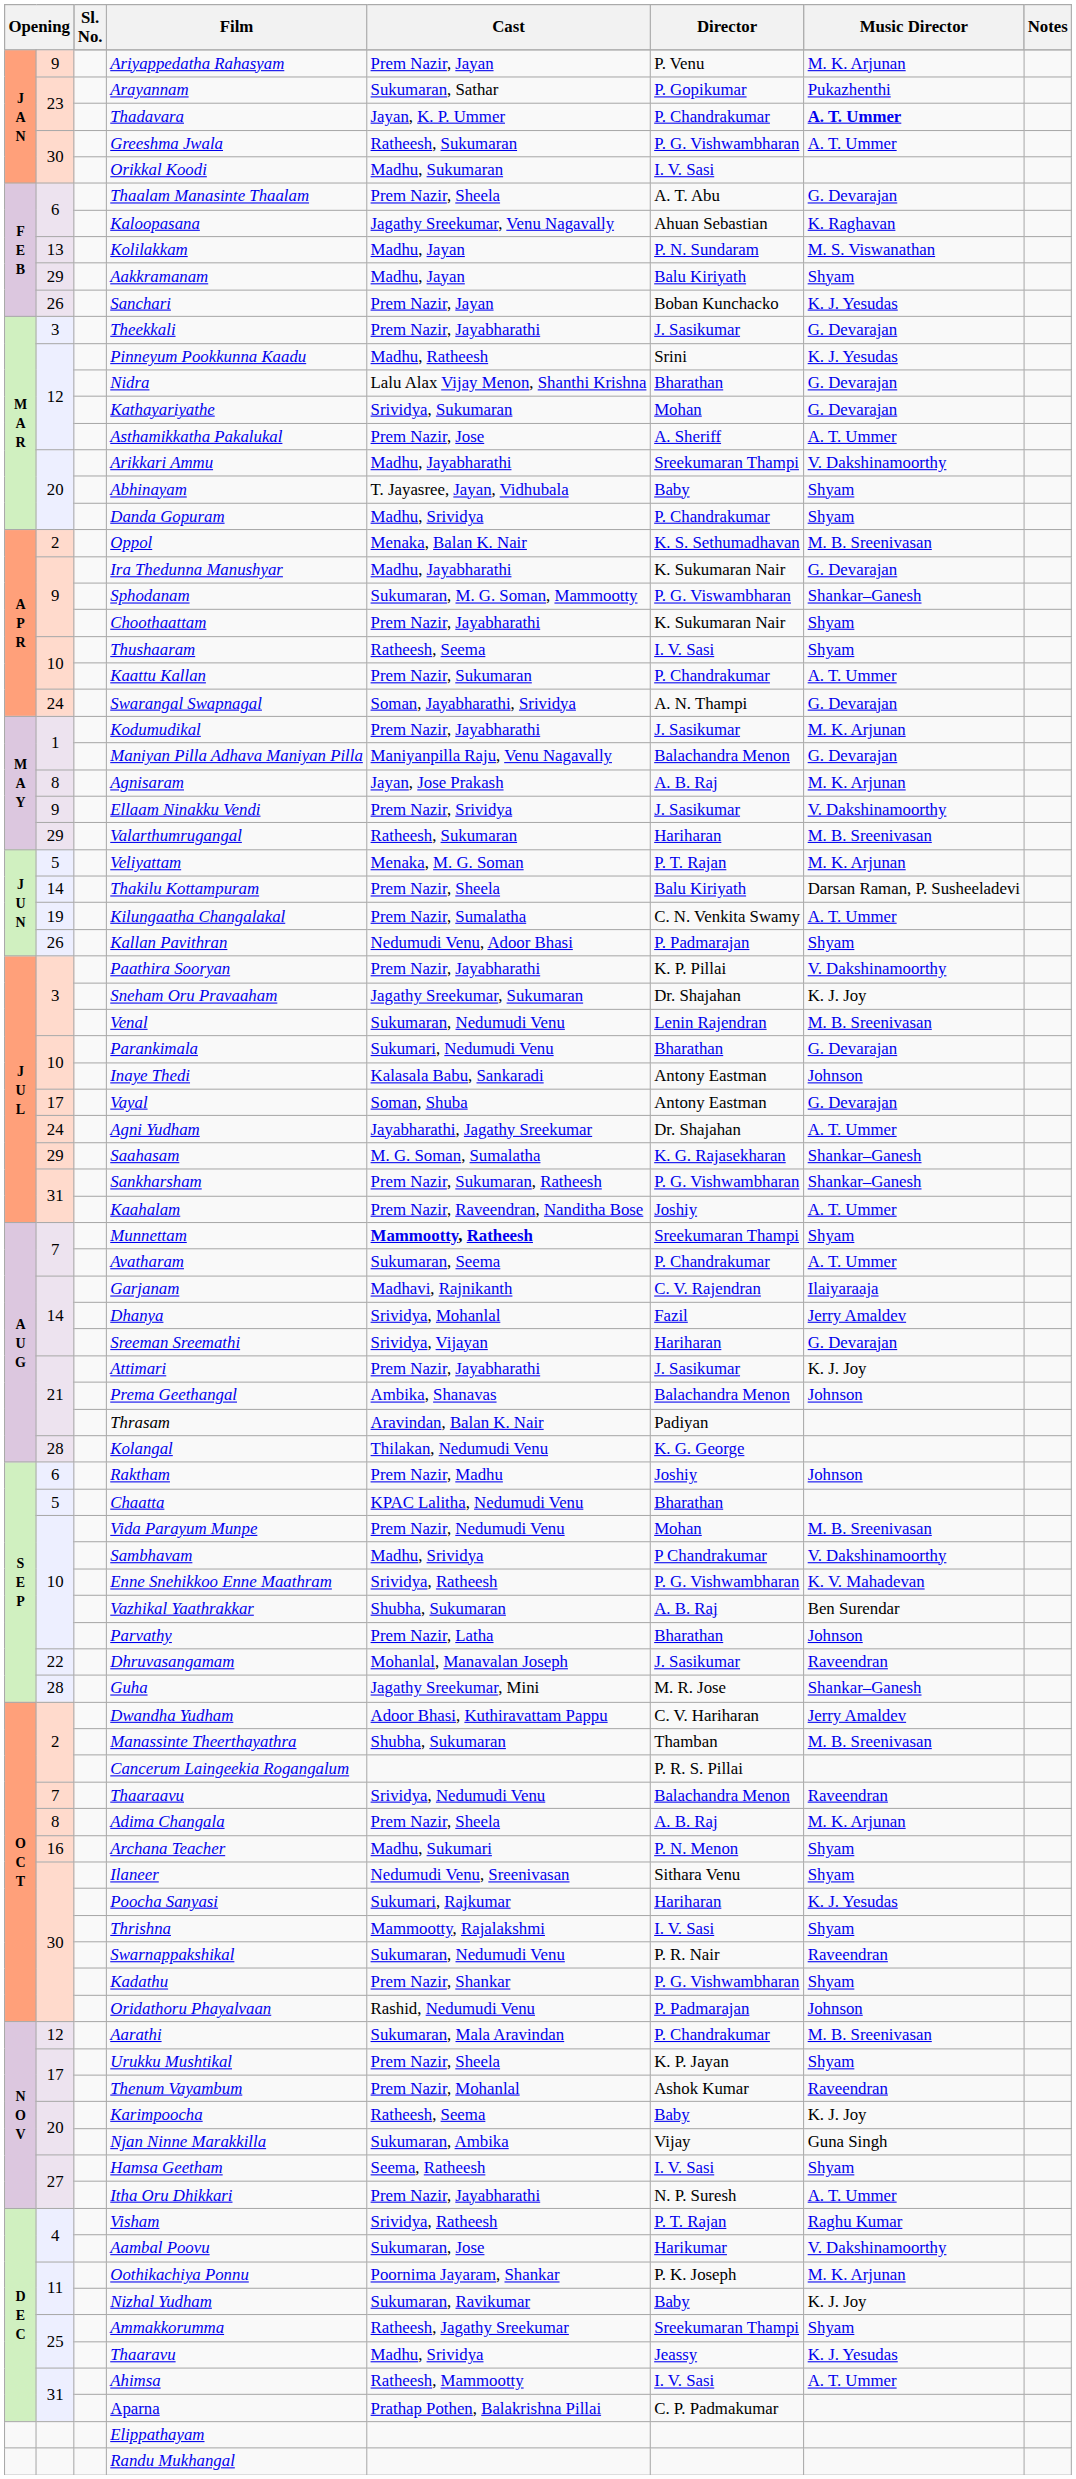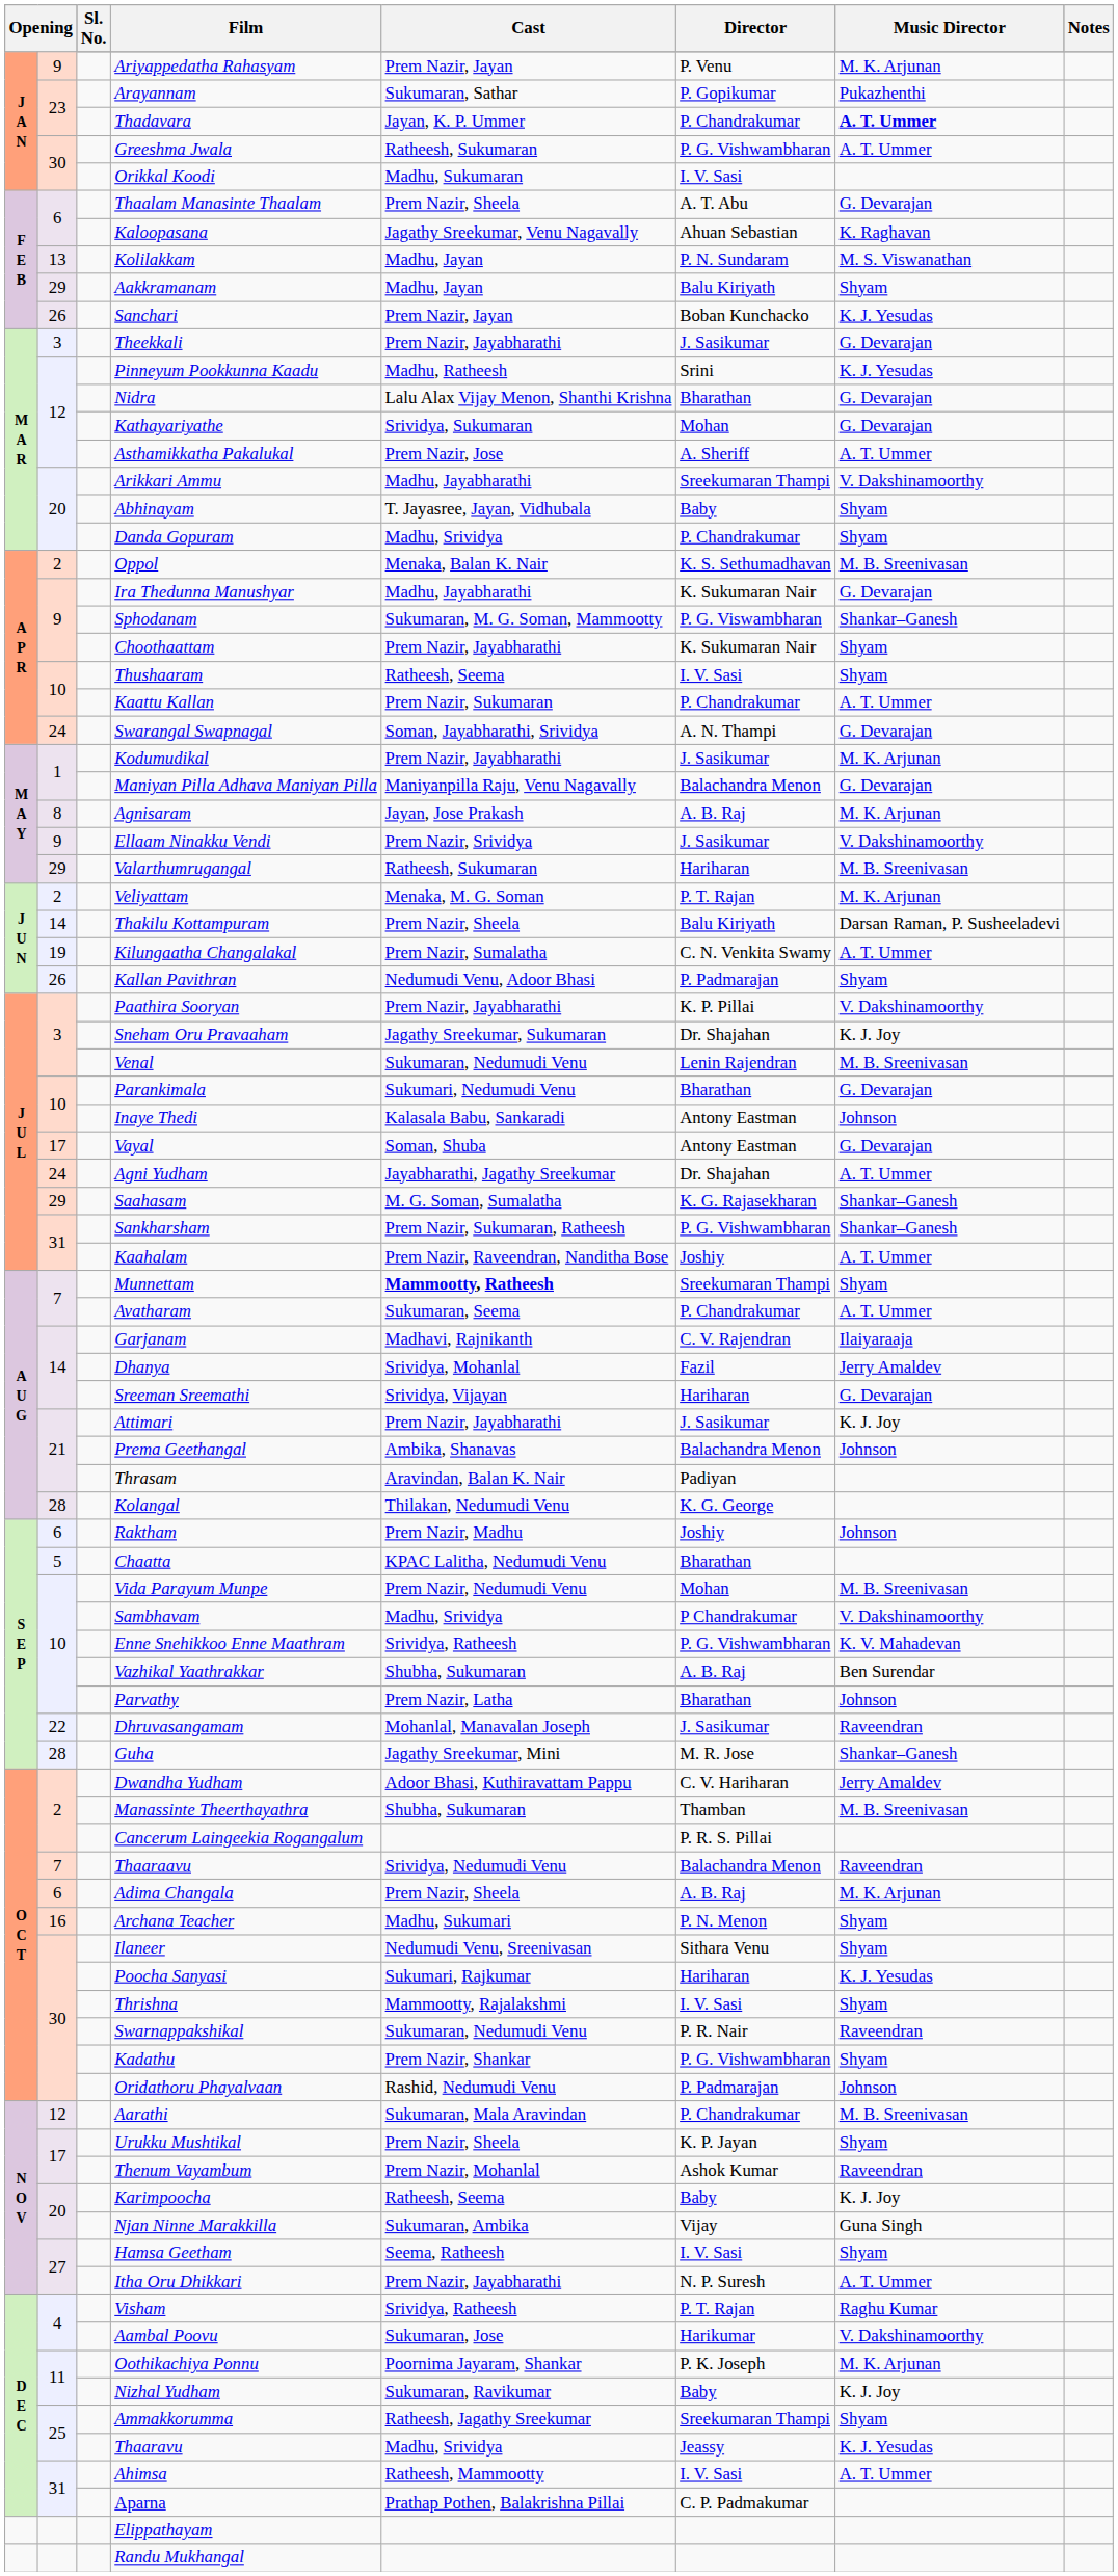Veliyattam | column 2: 5 -> 2
Adima Changala | column 2: 8 -> 6
